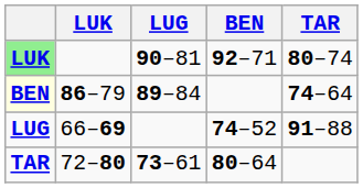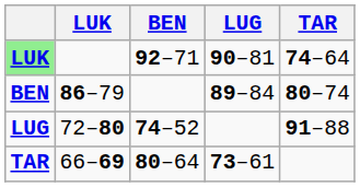columns swapped: BEN <-> LUG
row 2 | TAR: 80–74 -> 74–64
row 3 | column 1: lightyellow background -> no background
row 3 | TAR: 74–64 -> 80–74
row 4 | LUK: 66–69 -> 72–80
row 5 | LUK: 72–80 -> 66–69
